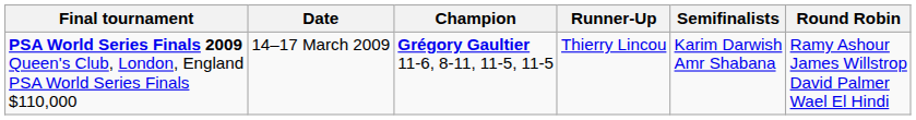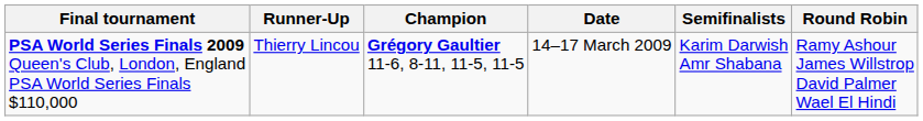columns swapped: Date <-> Runner-Up
